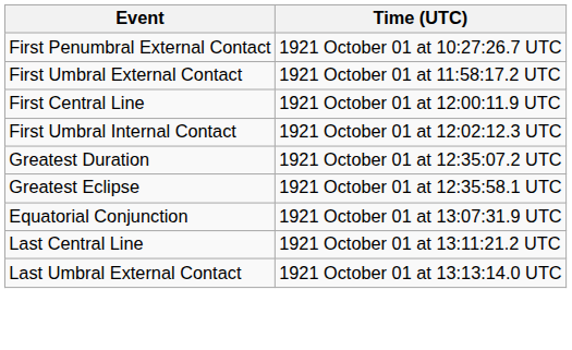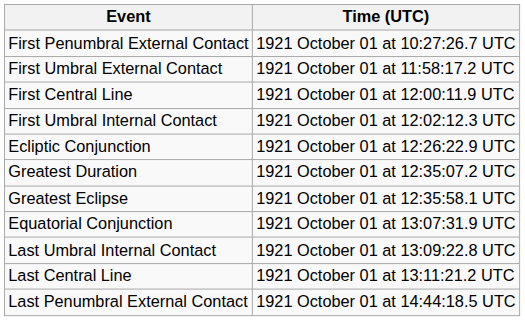+ row: Ecliptic Conjunction | 1921 October 01 at 12:26:22.9 UTC
+ row: Last Umbral Internal Contact | 1921 October 01 at 13:09:22.8 UTC
- row: Last Umbral External Contact | 1921 October 01 at 13:13:14.0 UTC
+ row: Last Penumbral External Contact | 1921 October 01 at 14:44:18.5 UTC
